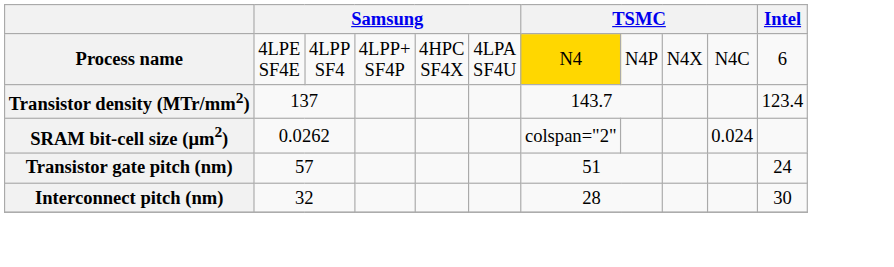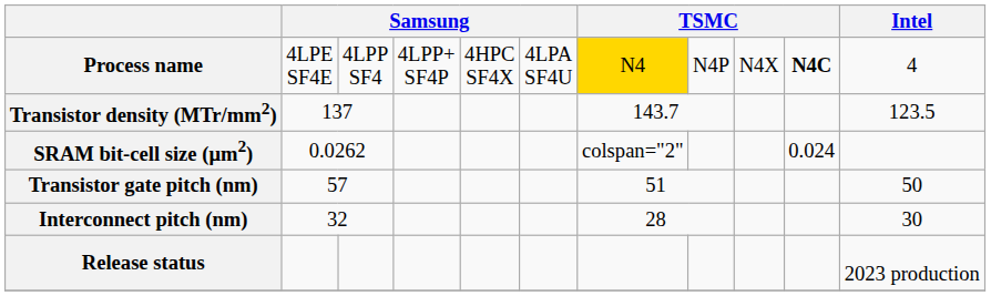Process name | column 10: normal -> bold
Process name | Intel: 6 -> 4
Transistor density (MTr/mm2) | Intel: 123.4 -> 123.5
Transistor gate pitch (nm) | Intel: 24 -> 50
+ row: Release status | 2023 production
